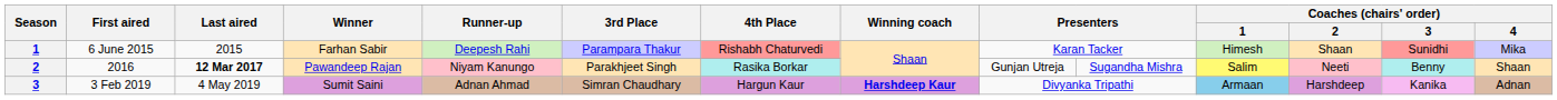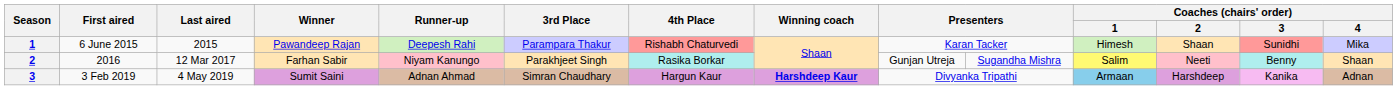6 June 2015 | Winner: Farhan Sabir -> Pawandeep Rajan
2016 | Last aired: bold -> normal
2016 | Winner: Pawandeep Rajan -> Farhan Sabir
